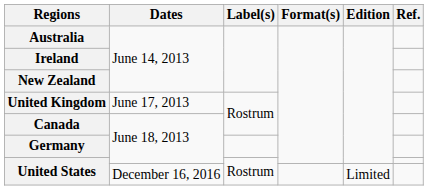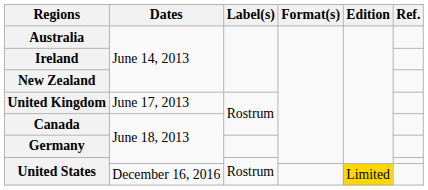United States / December 16, 2016 | Edition: no background -> gold background
